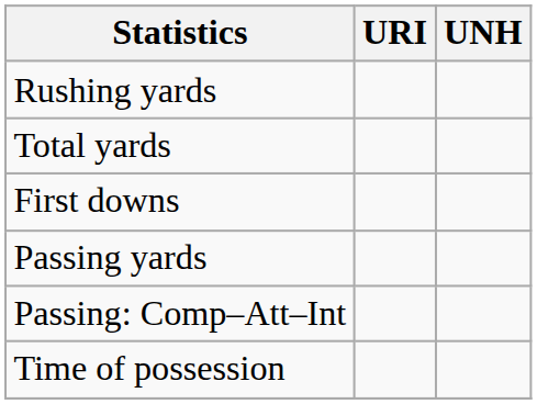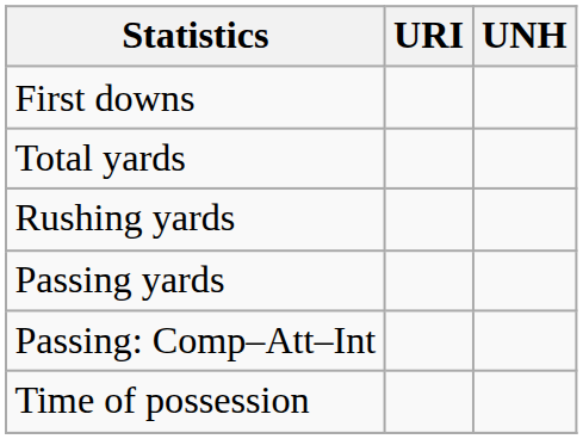rows swapped: First downs <-> Rushing yards
